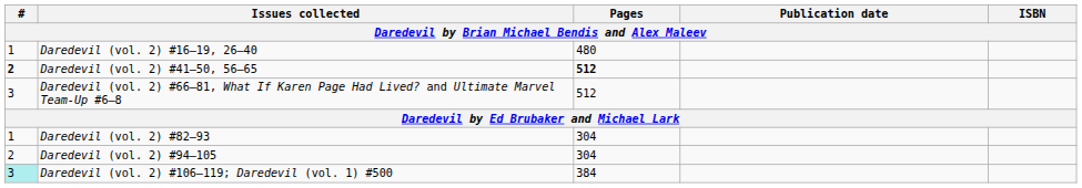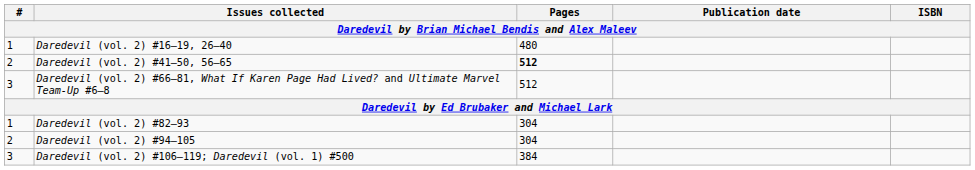Daredevil (vol. 2) #41–50, 56–65 | #: bold -> normal
Daredevil (vol. 2) #106–119; Daredevil (vol. 1) #500 | #: paleturquoise background -> no background
